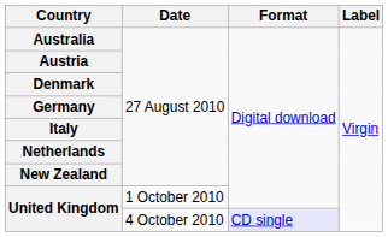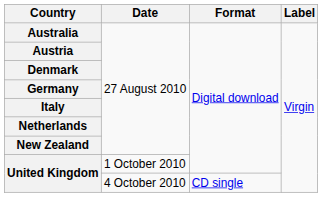4 October 2010 | Format: lavender background -> no background
